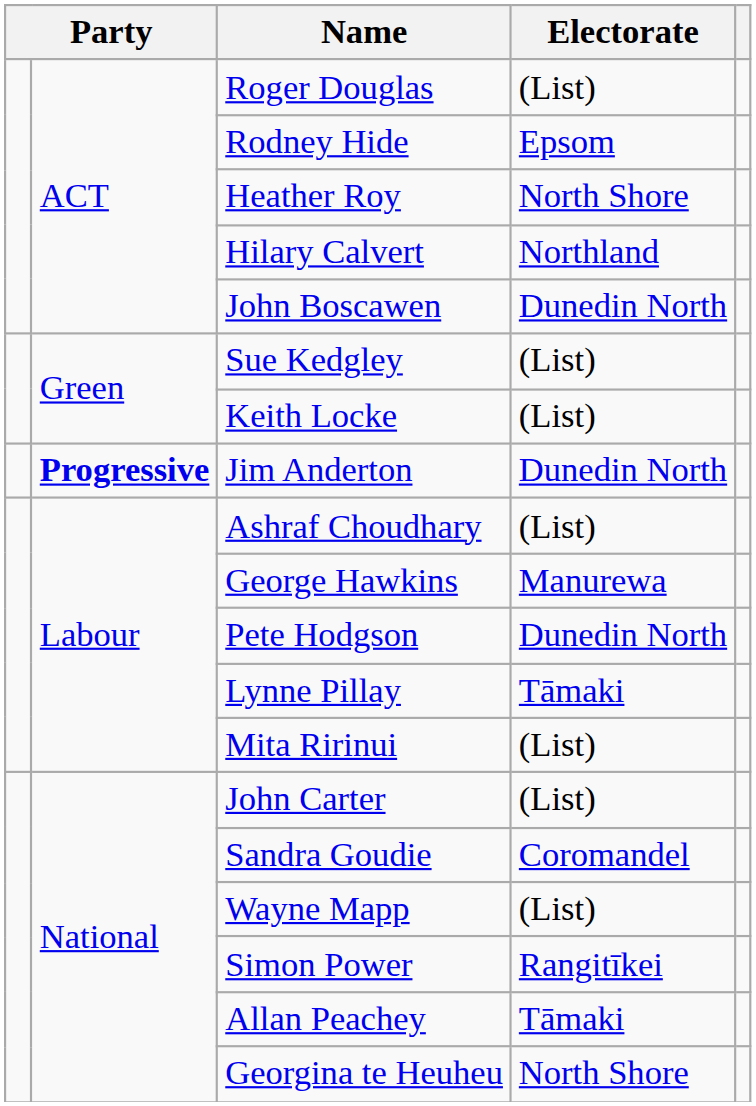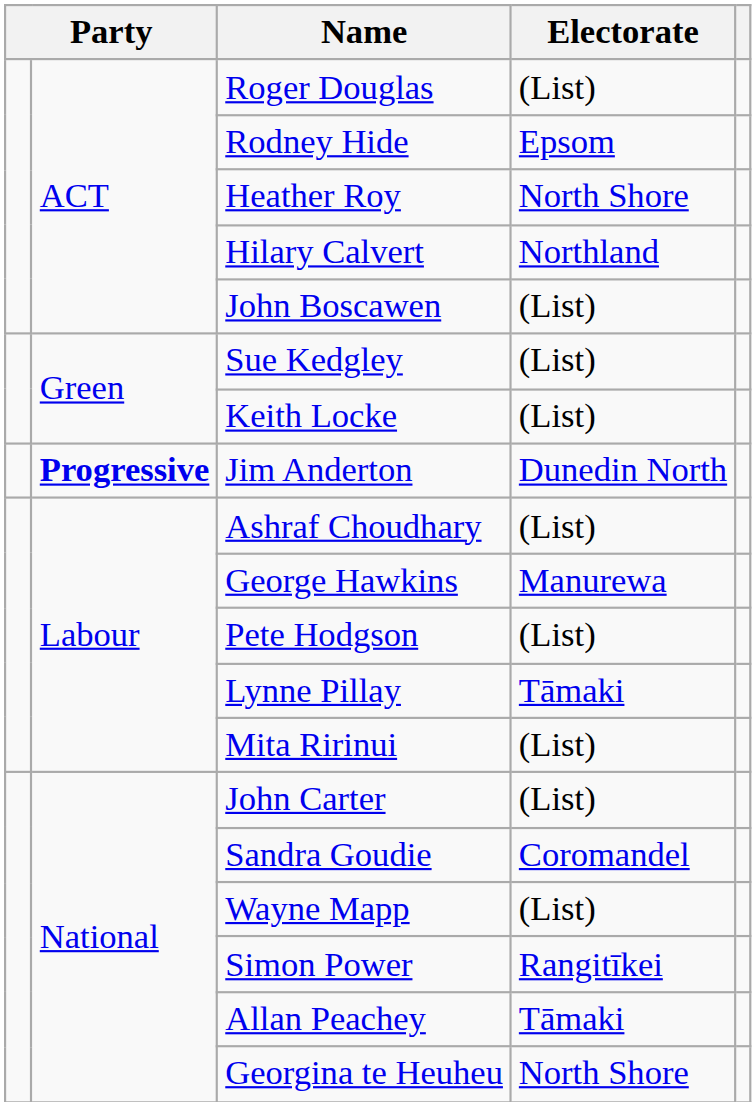John Boscawen | Electorate: Dunedin North -> (List)
Pete Hodgson | Electorate: Dunedin North -> (List)
